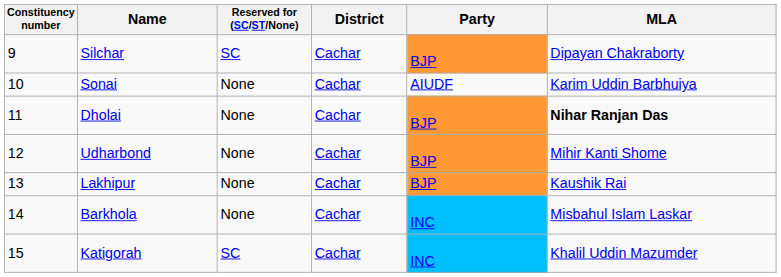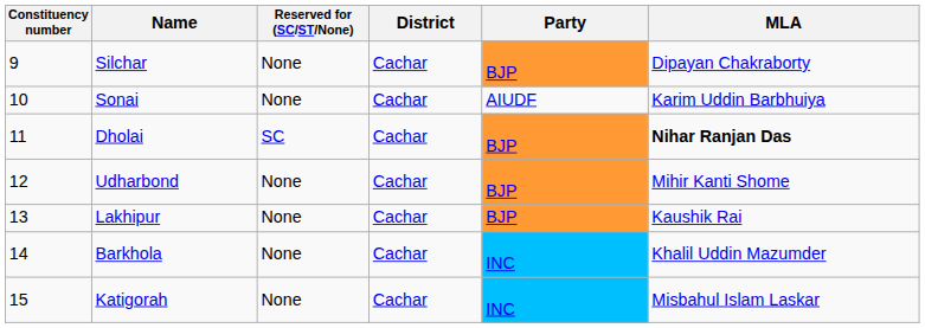Silchar | Reserved for (SC/ST/None): SC -> None
Dholai | Reserved for (SC/ST/None): None -> SC
Barkhola | MLA: Misbahul Islam Laskar -> Khalil Uddin Mazumder
Katigorah | Reserved for (SC/ST/None): SC -> None
Katigorah | MLA: Khalil Uddin Mazumder -> Misbahul Islam Laskar
